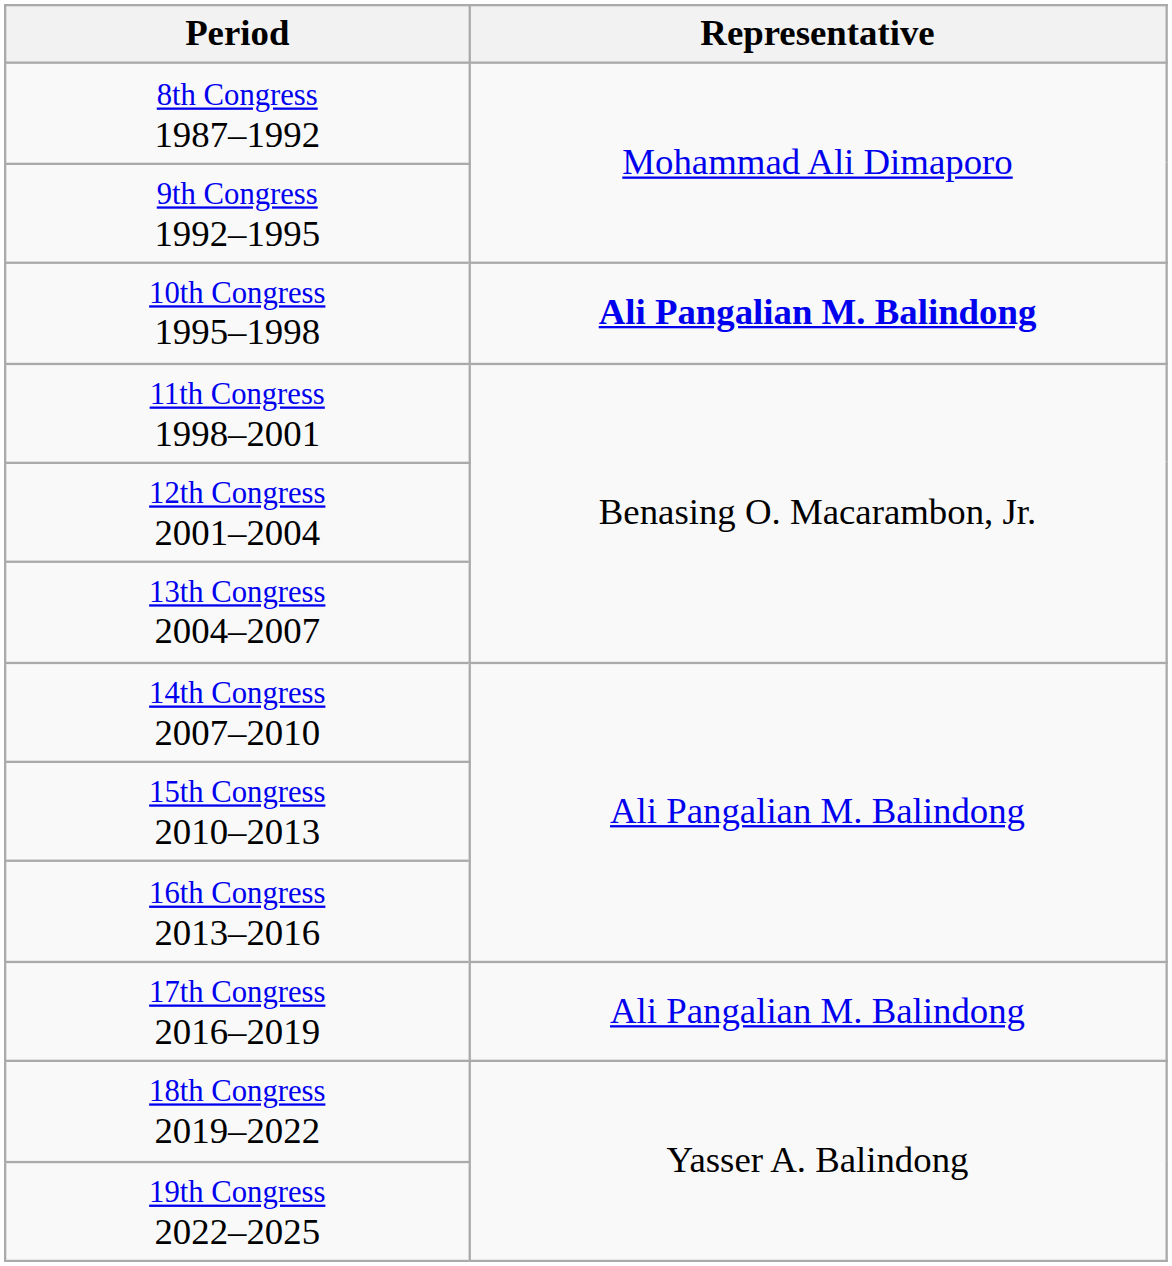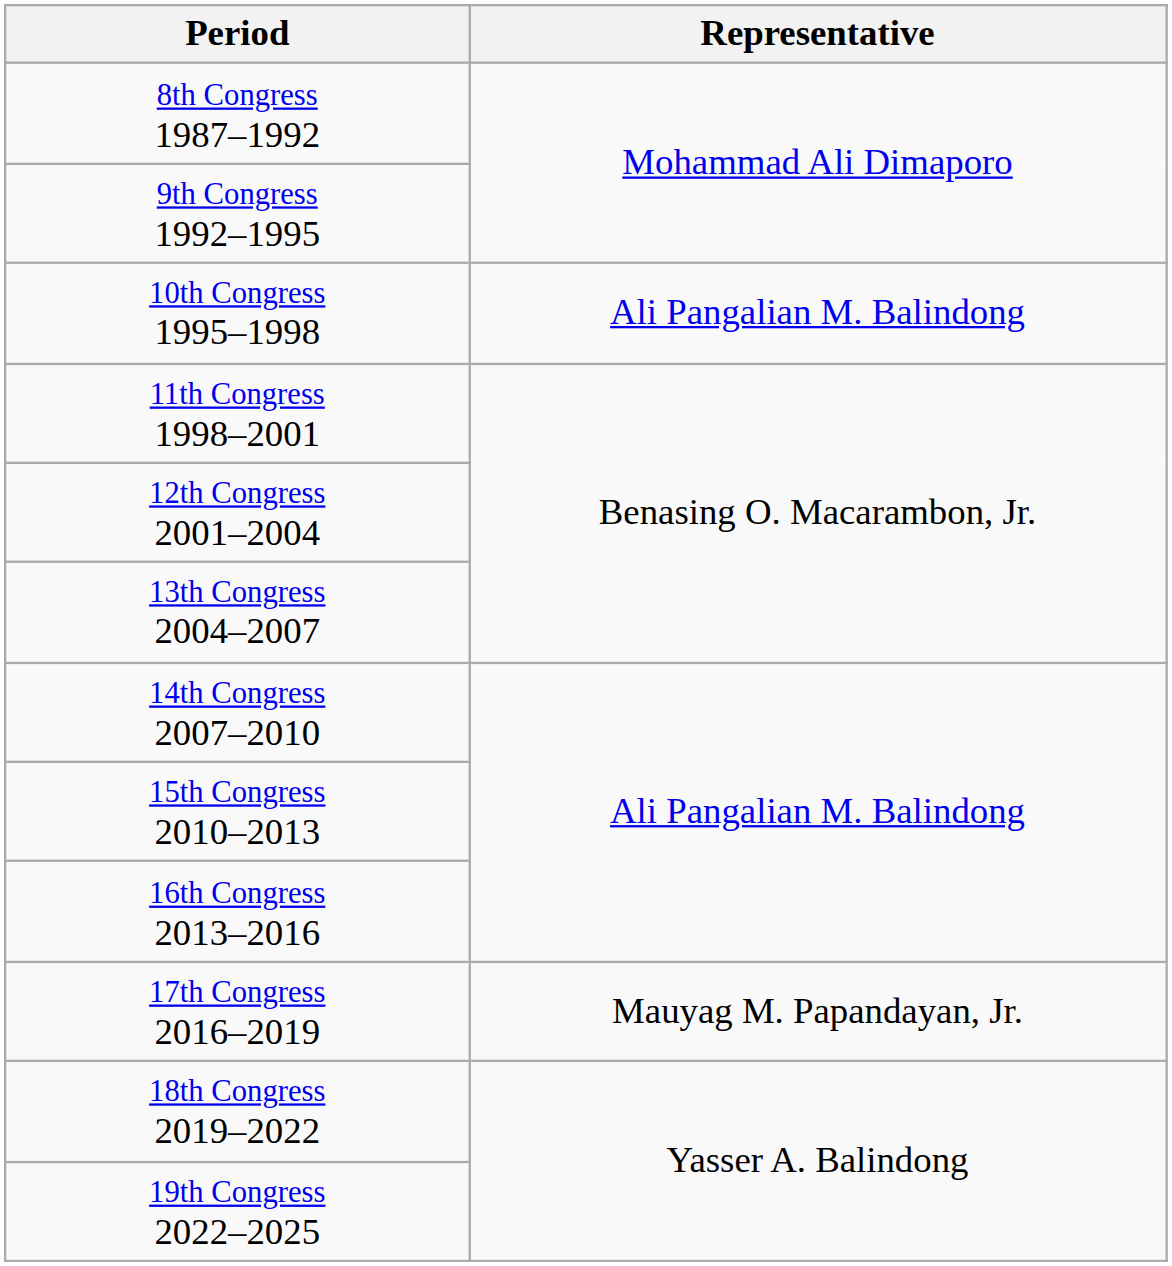10th Congress 1995–1998 | Representative: bold -> normal
17th Congress 2016–2019 | Representative: Ali Pangalian M. Balindong -> Mauyag M. Papandayan, Jr.
